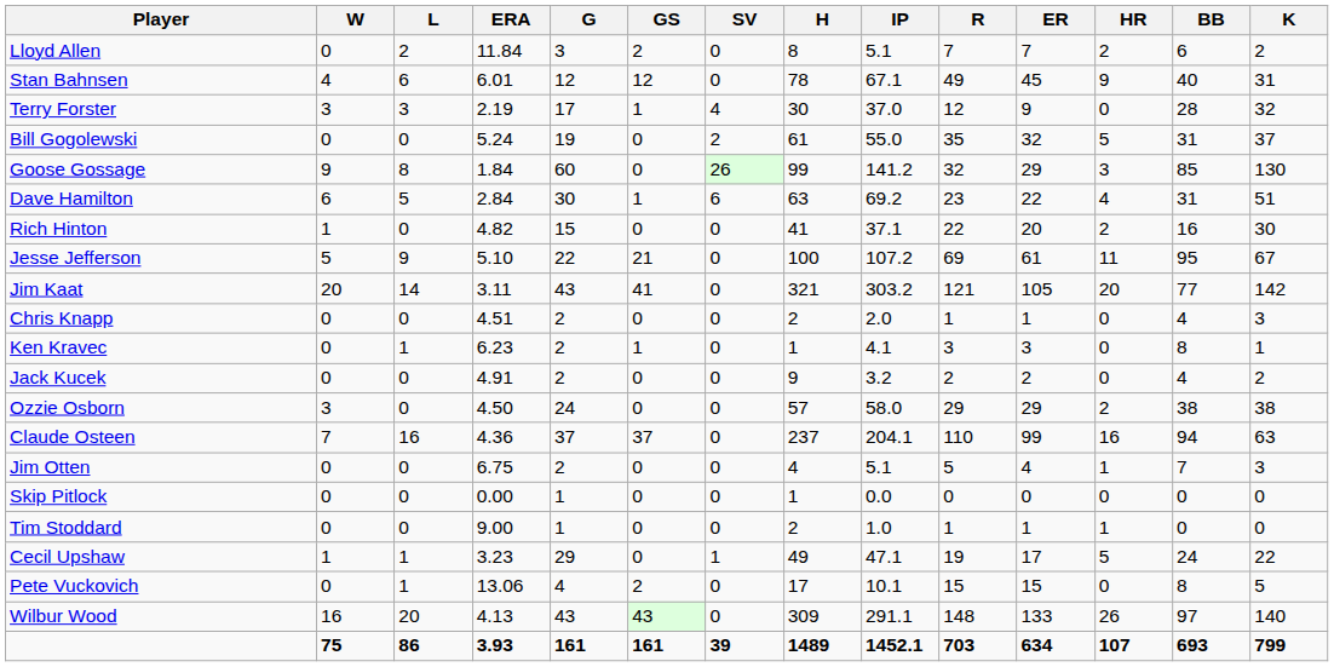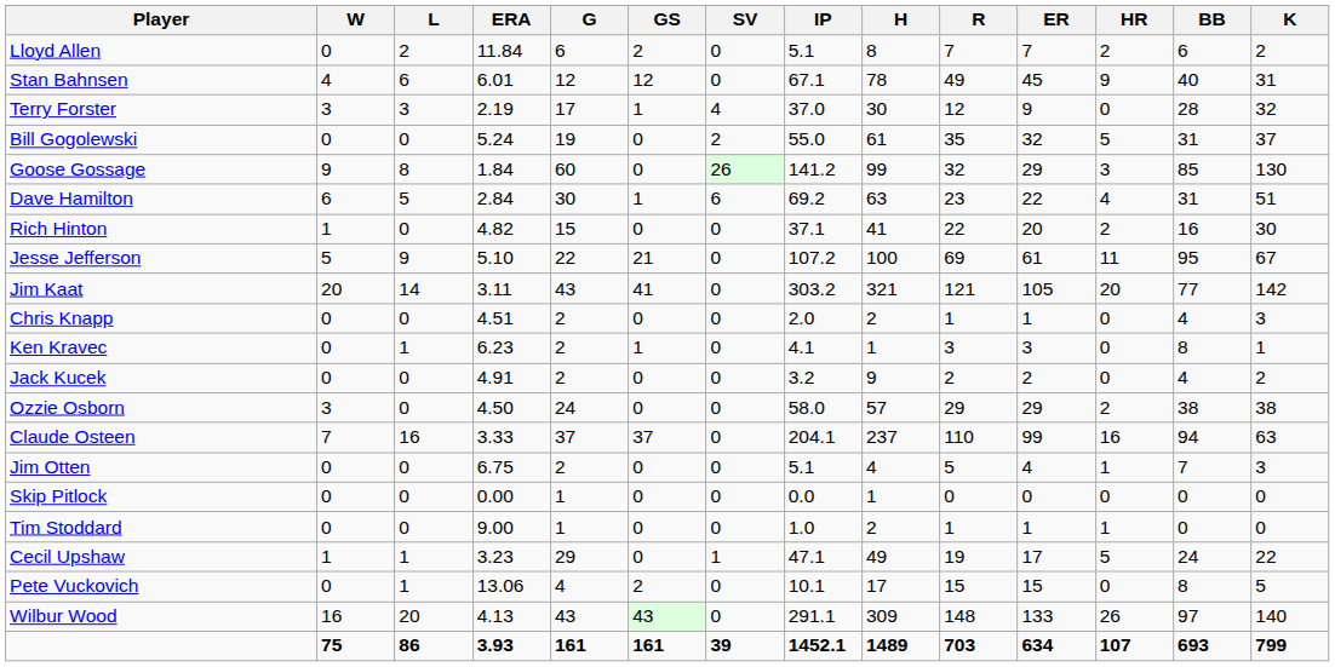columns swapped: IP <-> H
Lloyd Allen | G: 3 -> 6
Claude Osteen | ERA: 4.36 -> 3.33
